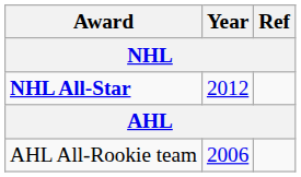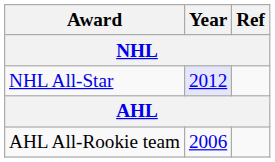row 3 | Award: bold -> normal
row 3 | Year: no background -> lavender background
